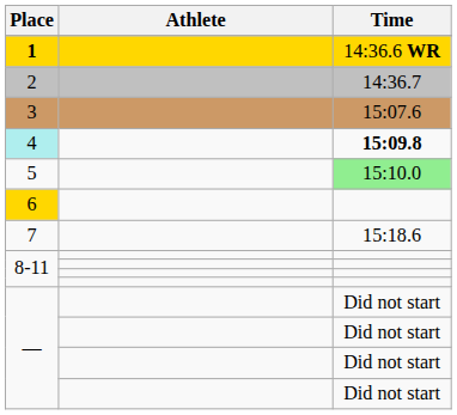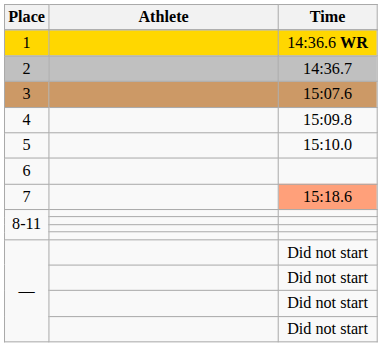1 | Place: bold -> normal
4 | Place: paleturquoise background -> no background
4 | Time: bold -> normal
5 | Time: lightgreen background -> no background
6 | Place: gold background -> no background
7 | Time: no background -> lightsalmon background
